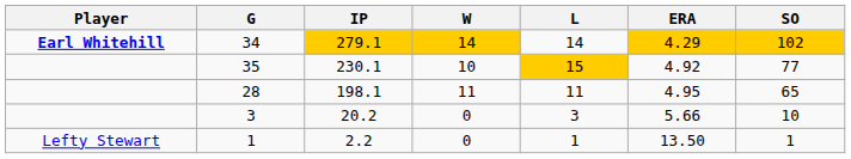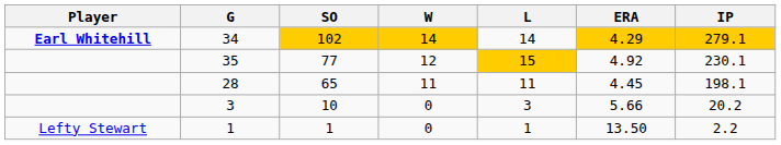columns swapped: IP <-> SO
35 | W: 10 -> 12
28 | ERA: 4.95 -> 4.45
